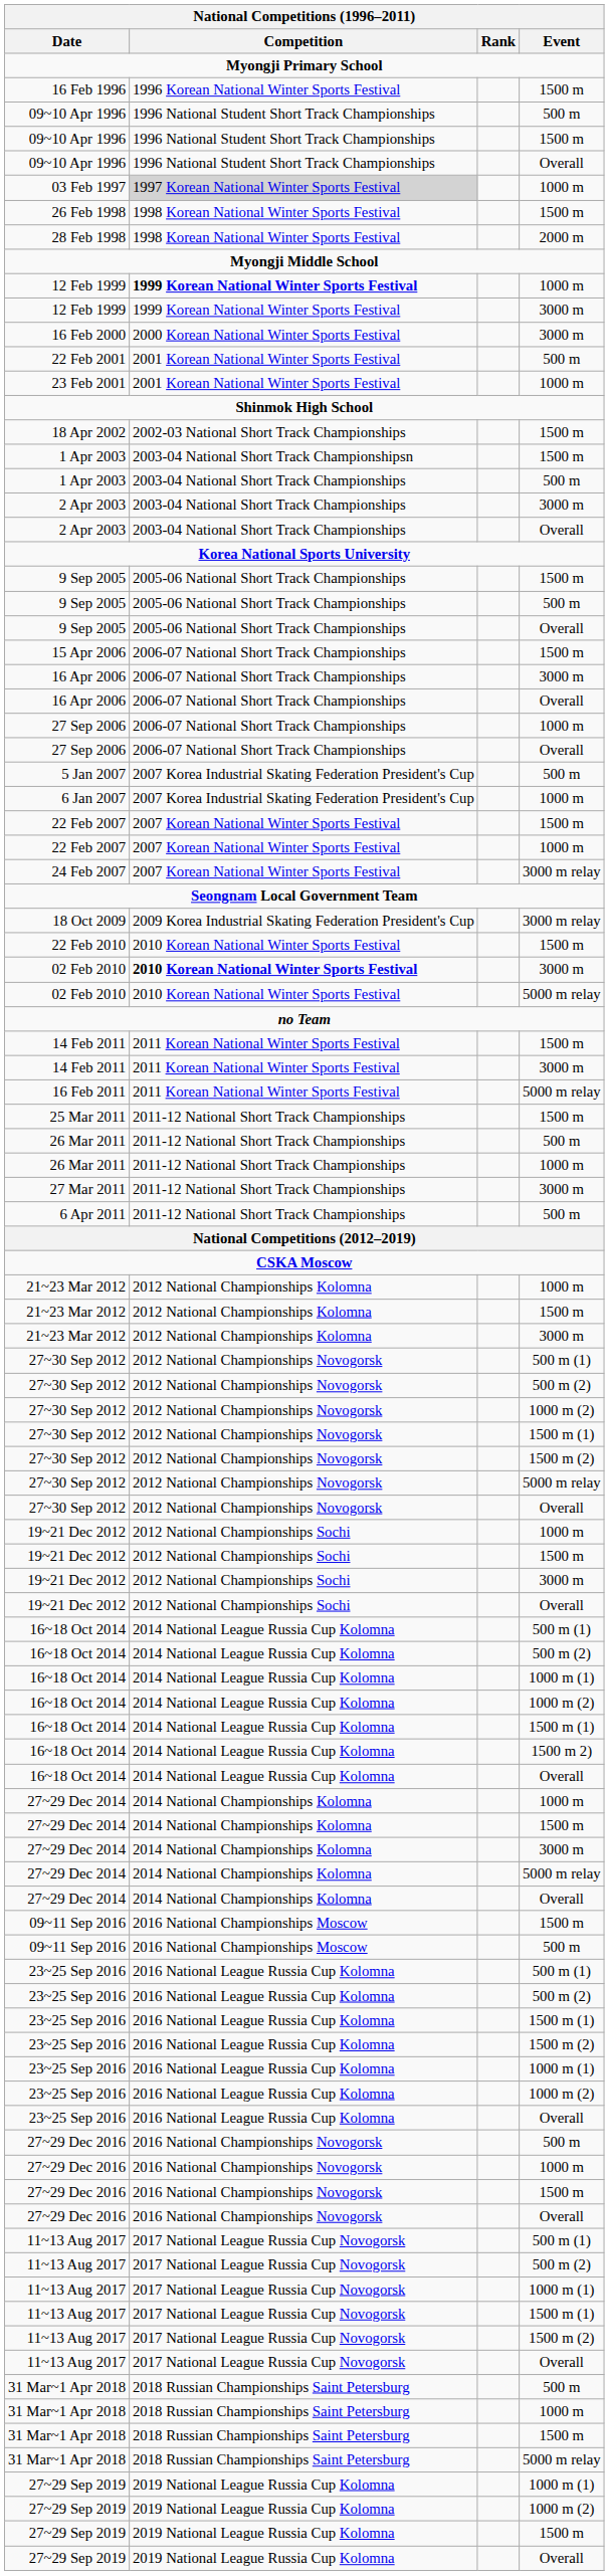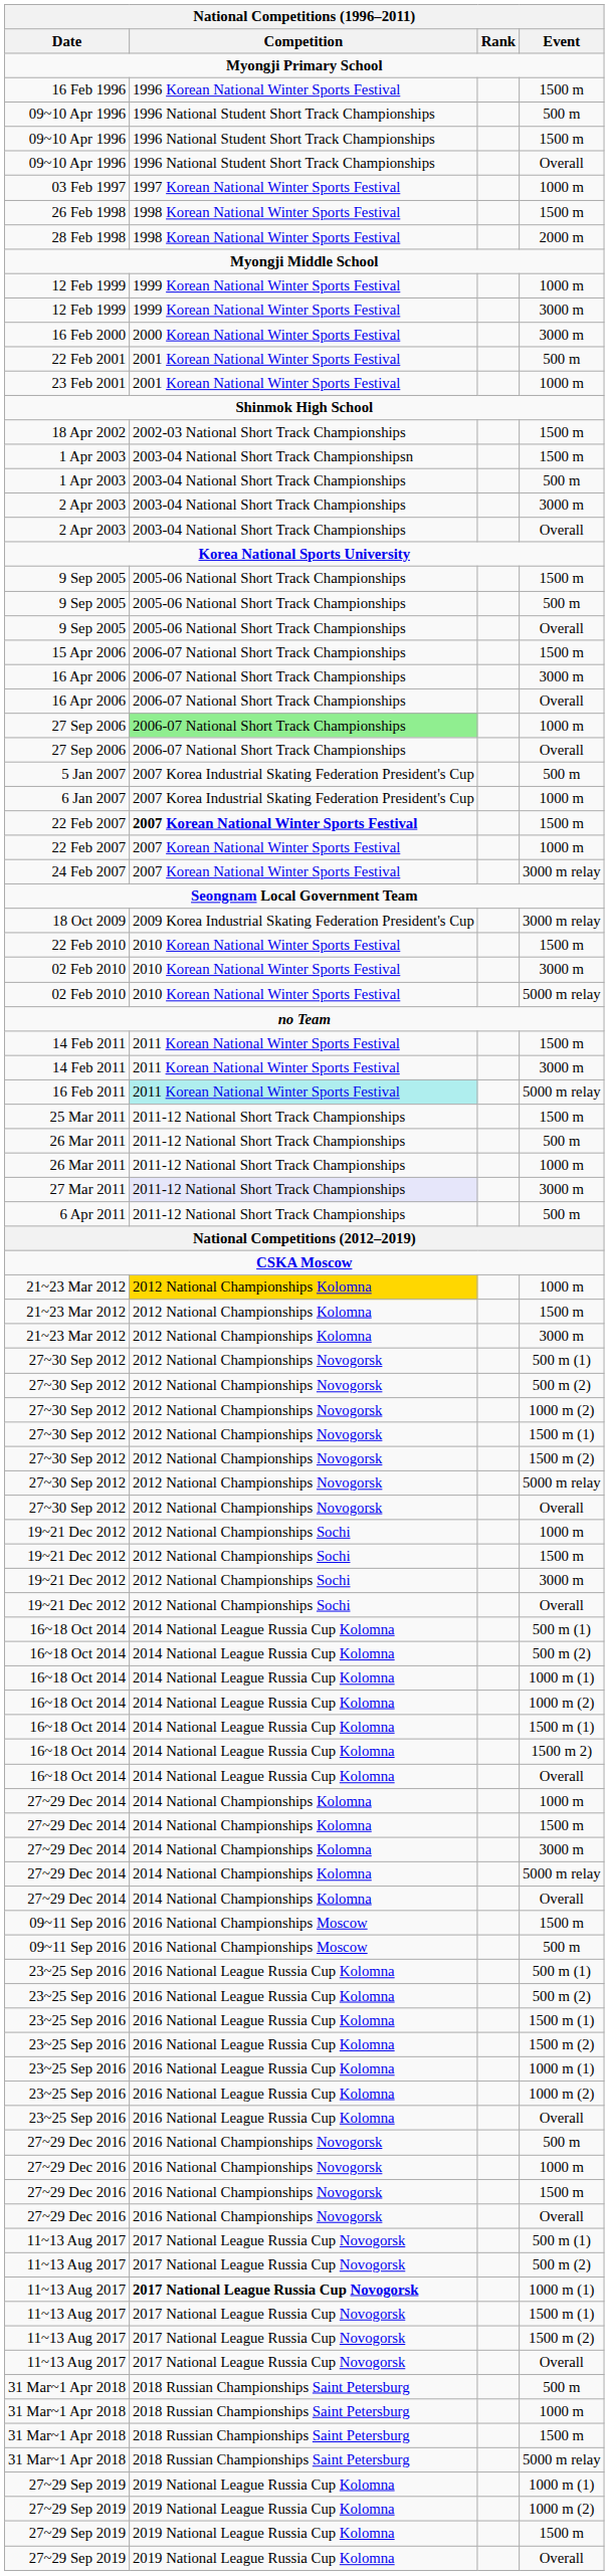03 Feb 1997 | National Competitions (1996–2011) / Competition: lightgrey background -> no background
12 Feb 1999 / 1000 m | National Competitions (1996–2011) / Competition: bold -> normal
27 Sep 2006 / 1000 m | National Competitions (1996–2011) / Competition: no background -> lightgreen background
22 Feb 2007 / 1500 m | National Competitions (1996–2011) / Competition: normal -> bold
02 Feb 2010 / 3000 m | National Competitions (1996–2011) / Competition: bold -> normal
16 Feb 2011 | National Competitions (1996–2011) / Competition: no background -> paleturquoise background
27 Mar 2011 | National Competitions (1996–2011) / Competition: no background -> lavender background
21~23 Mar 2012 / 1000 m | National Competitions (1996–2011) / Competition: no background -> gold background
11~13 Aug 2017 / 1000 m (1) | National Competitions (1996–2011) / Competition: normal -> bold
